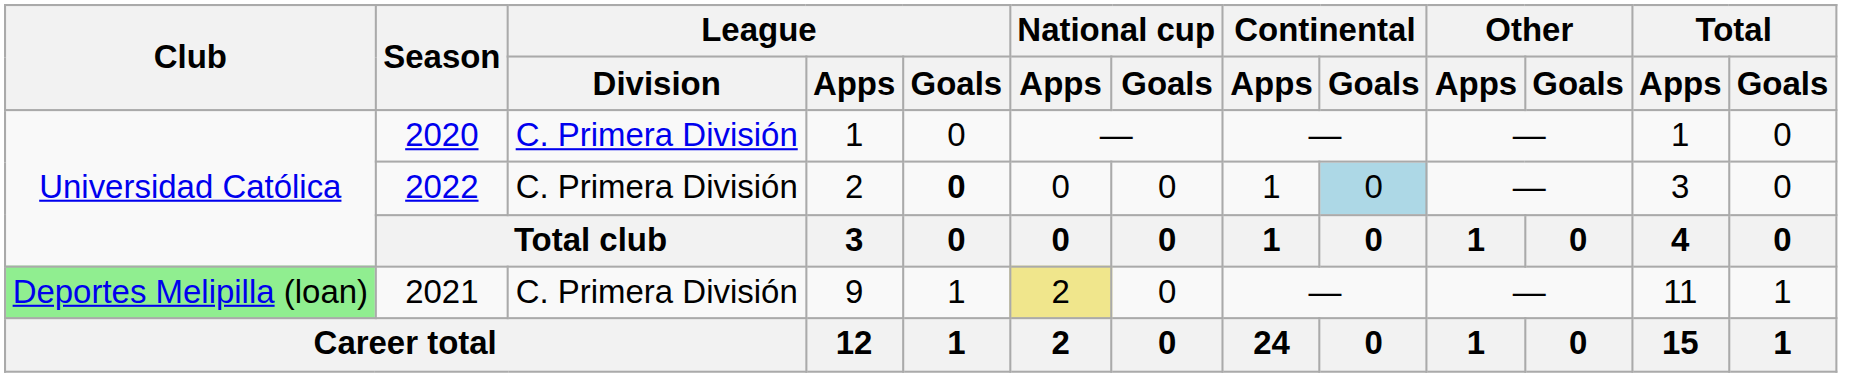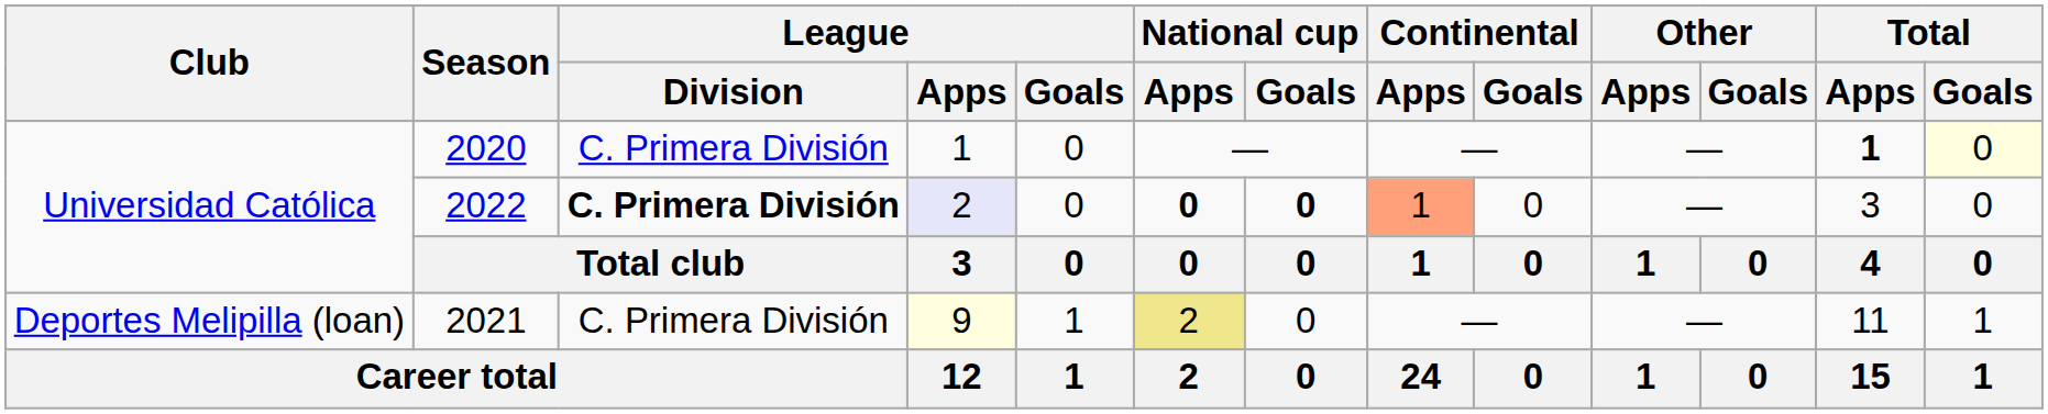2020 | Total / Apps: normal -> bold
2020 | Total / Goals: no background -> lightyellow background
2022 | League / Division: normal -> bold
2022 | League / Apps: no background -> lavender background
2022 | League / Goals: bold -> normal
2022 | National cup / Apps: normal -> bold
2022 | National cup / Goals: normal -> bold
2022 | Continental / Apps: no background -> lightsalmon background
2022 | Continental / Goals: lightblue background -> no background
2021 | Club: lightgreen background -> no background
2021 | League / Apps: no background -> lightyellow background
